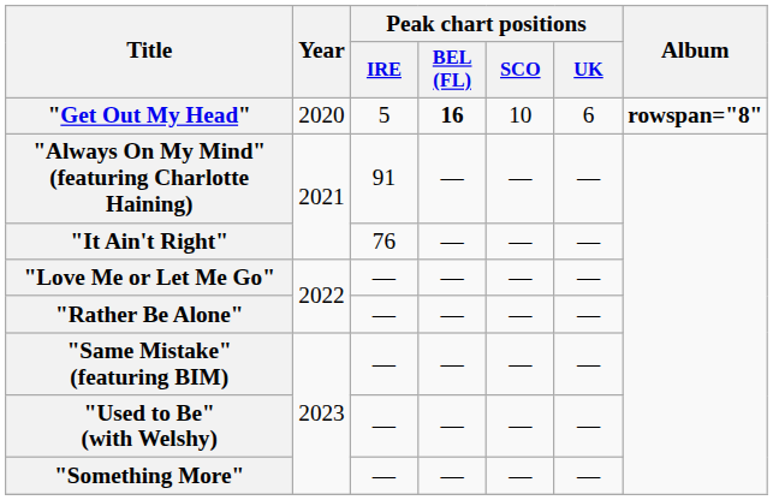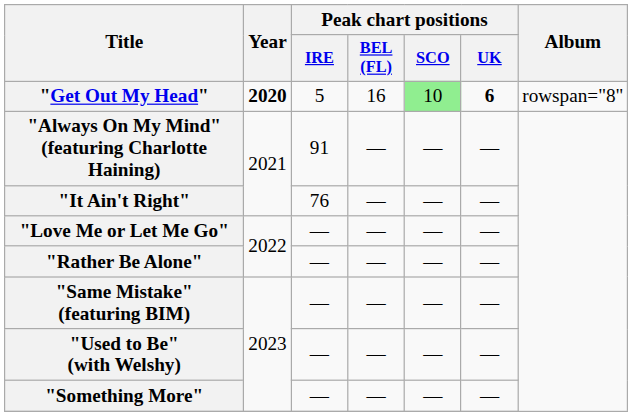"Get Out My Head" | Year: normal -> bold
"Get Out My Head" | Peak chart positions / BEL (FL): bold -> normal
"Get Out My Head" | Peak chart positions / SCO: no background -> lightgreen background
"Get Out My Head" | Peak chart positions / UK: normal -> bold
"Get Out My Head" | Album: bold -> normal
